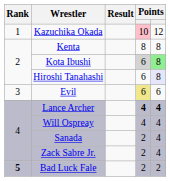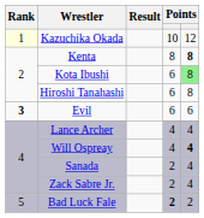Kazuchika Okada | Rank: no background -> lightyellow background
Kazuchika Okada | column 4: pink background -> no background
Kenta | column 5: normal -> bold
Kota Ibushi | column 4: lightgrey background -> no background
Hiroshi Tanahashi | column 5: lavender background -> no background
Evil | Rank: normal -> bold
Evil | column 4: khaki background -> no background
Lance Archer | column 4: bold -> normal
Lance Archer | column 5: bold -> normal
Will Ospreay | column 5: normal -> bold
Bad Luck Fale | Rank: bold -> normal
Bad Luck Fale | column 4: normal -> bold
